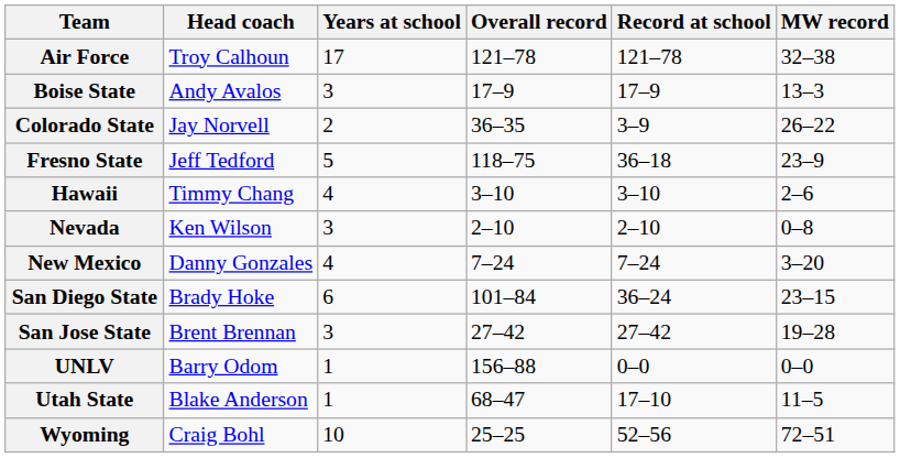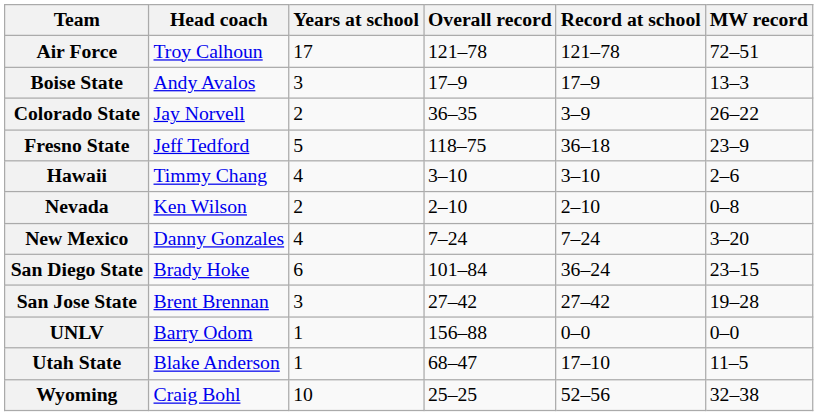Air Force | MW record: 32–38 -> 72–51
Nevada | Years at school: 3 -> 2
Wyoming | MW record: 72–51 -> 32–38
